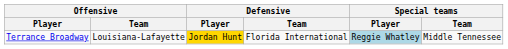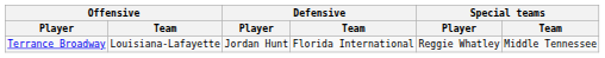Terrance Broadway | Defensive / Player: gold background -> no background
Terrance Broadway | Special teams / Player: lightblue background -> no background
